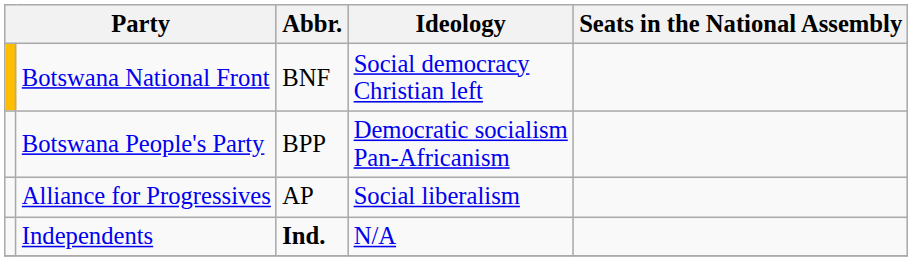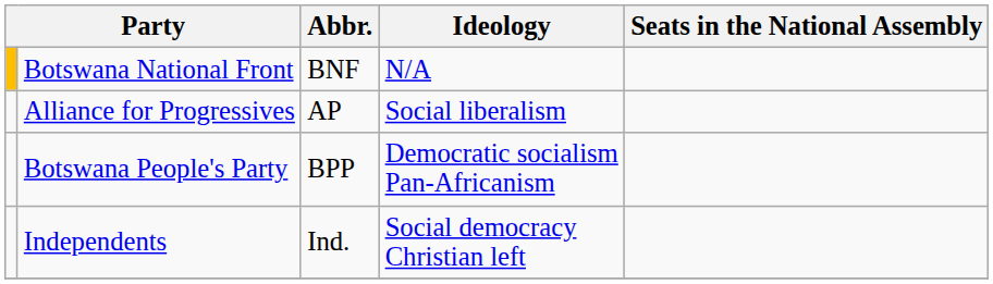Botswana National Front | Ideology: Social democracy Christian left -> N/A
rows swapped: Alliance for Progressives <-> Botswana People's Party
Independents | Abbr.: bold -> normal
Independents | Ideology: N/A -> Social democracy Christian left
